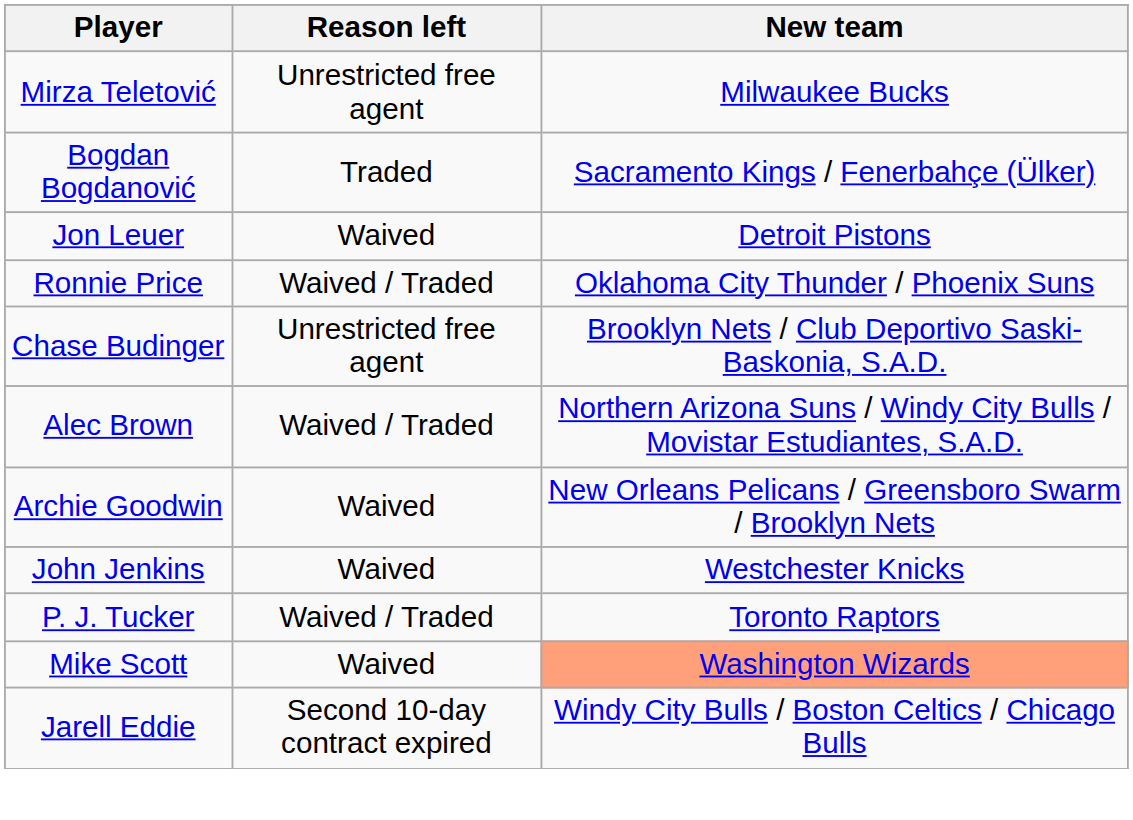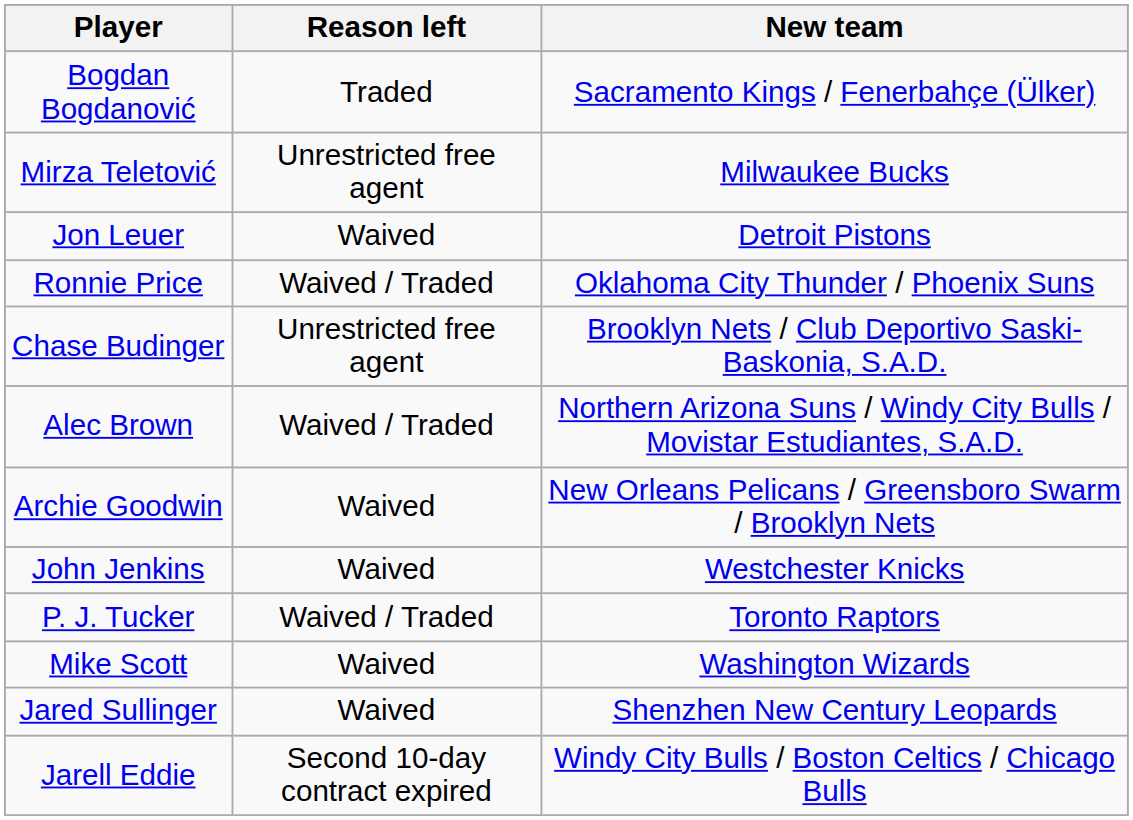rows swapped: Bogdan Bogdanović <-> Mirza Teletović
Mike Scott | New team: lightsalmon background -> no background
+ row: Jared Sullinger | Waived | Shenzhen New Century Leopards
